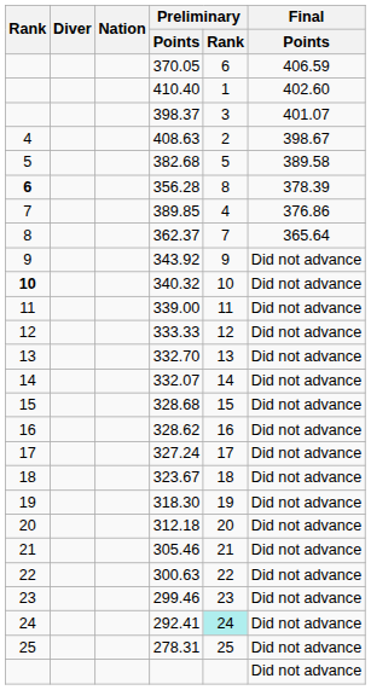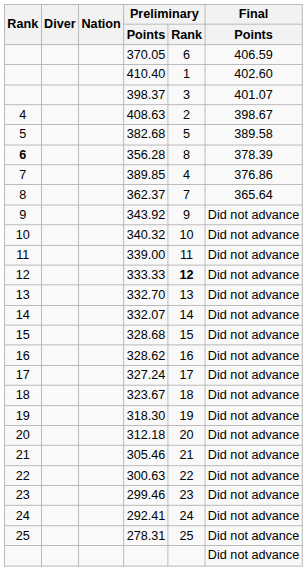340.32 | Rank: bold -> normal
333.33 | Preliminary / Rank: normal -> bold
292.41 | Preliminary / Rank: paleturquoise background -> no background
